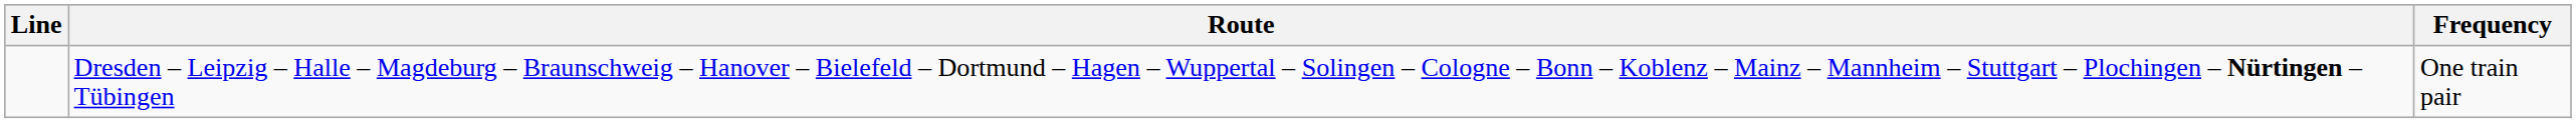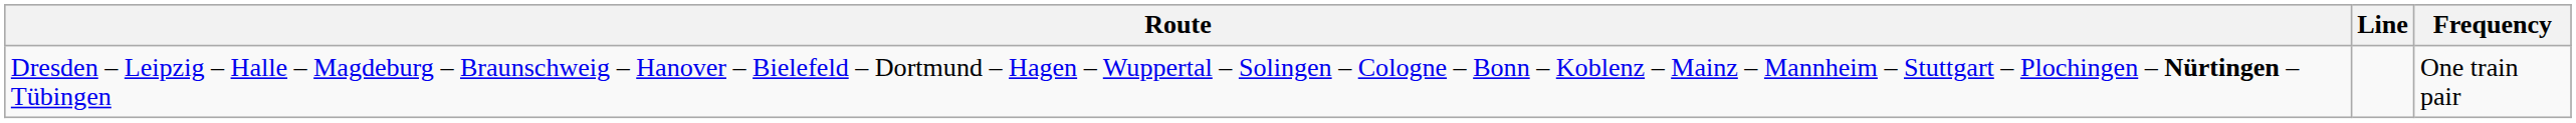columns swapped: Line <-> Route
